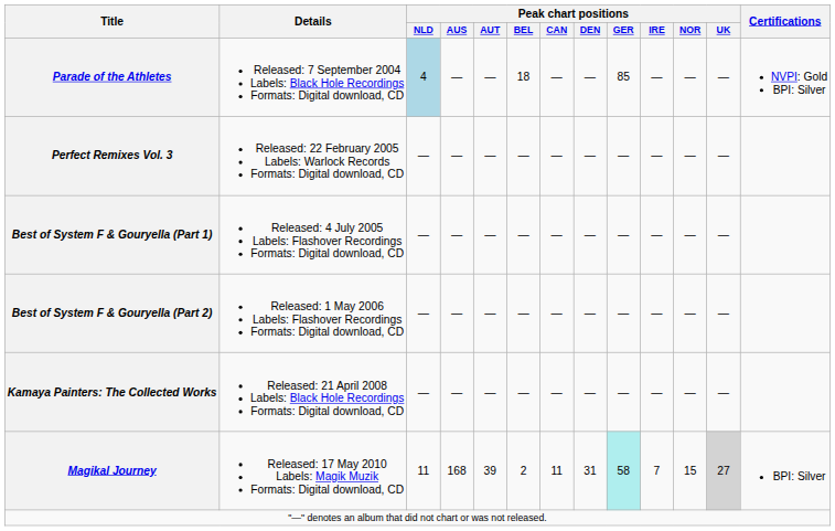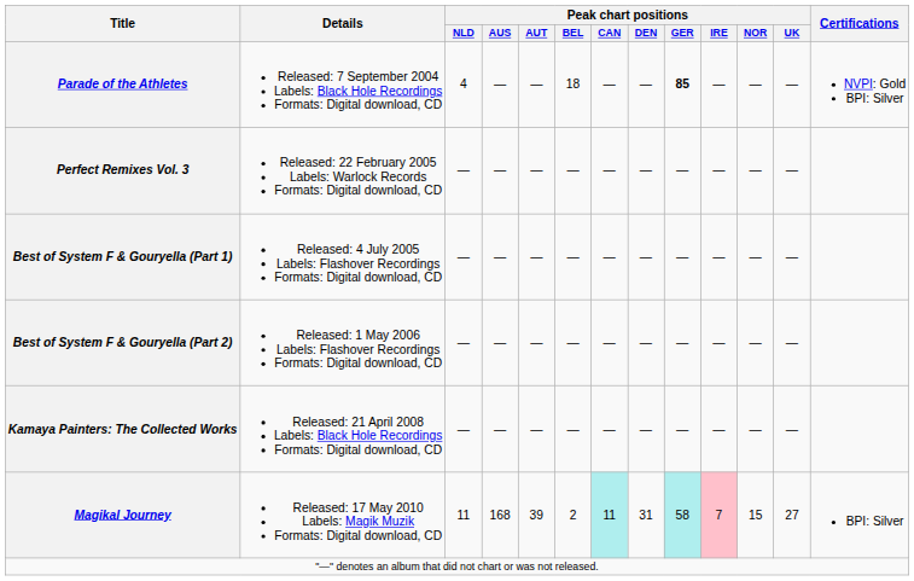Parade of the Athletes | Peak chart positions / NLD: lightblue background -> no background
Parade of the Athletes | Peak chart positions / GER: normal -> bold
Magikal Journey | Peak chart positions / CAN: no background -> paleturquoise background
Magikal Journey | Peak chart positions / IRE: no background -> pink background
Magikal Journey | Peak chart positions / UK: lightgrey background -> no background
